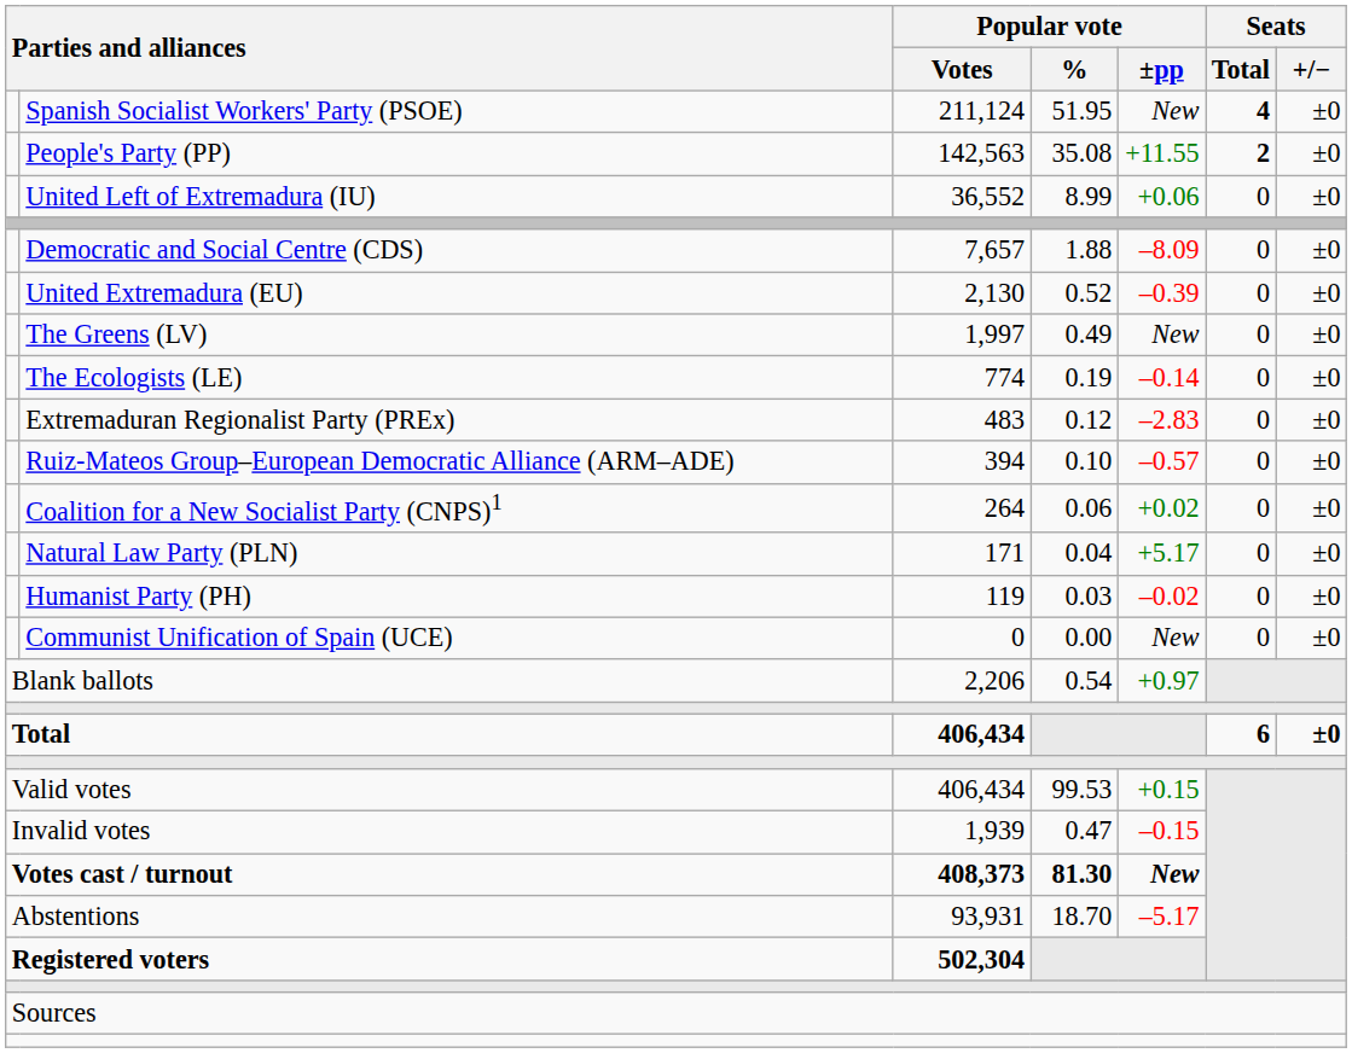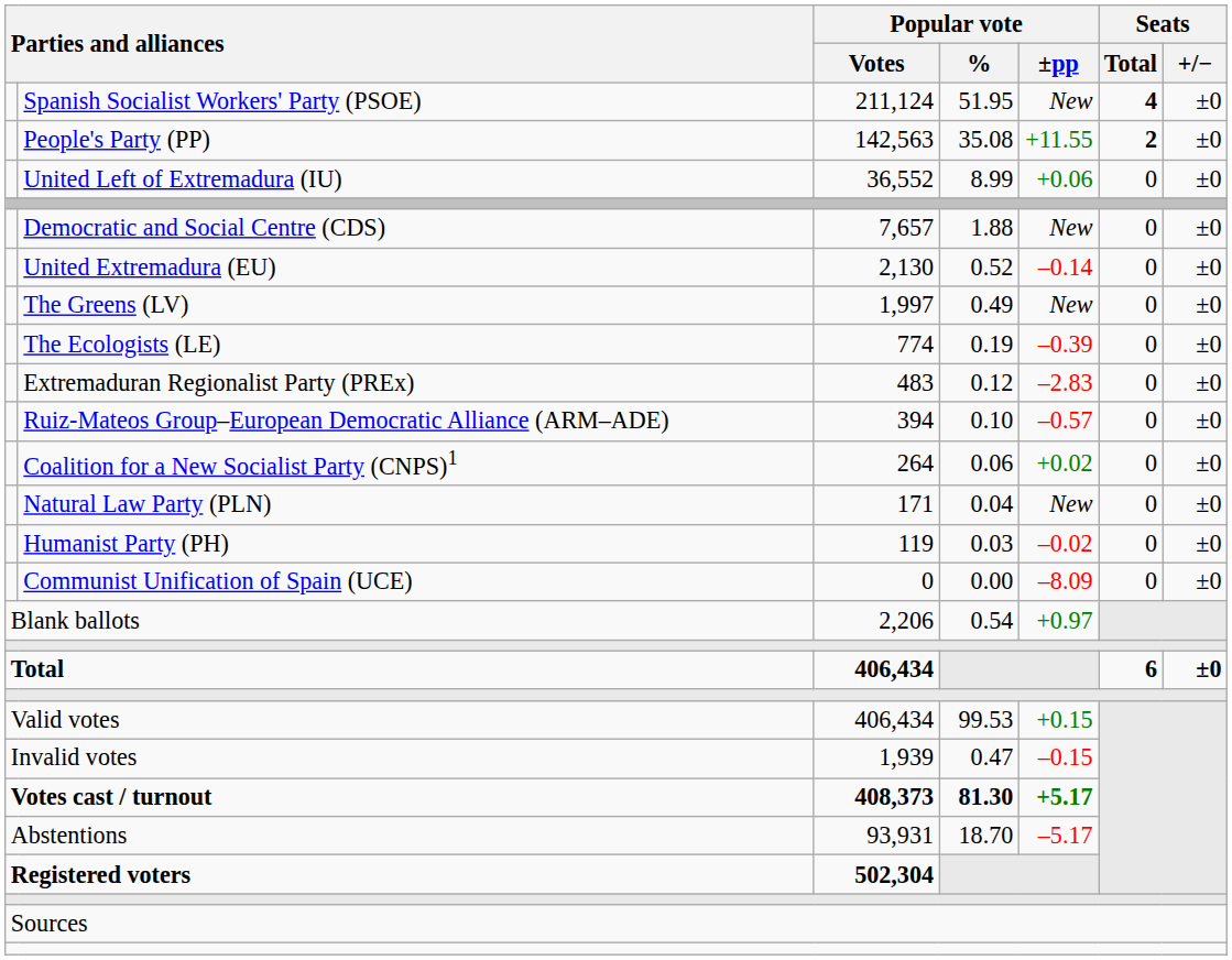Democratic and Social Centre (CDS) | Popular vote / ±pp: –8.09 -> New
United Extremadura (EU) | Popular vote / ±pp: –0.39 -> –0.14
The Ecologists (LE) | Popular vote / ±pp: –0.14 -> –0.39
Natural Law Party (PLN) | Popular vote / ±pp: +5.17 -> New
Communist Unification of Spain (UCE) | Popular vote / ±pp: New -> –8.09
Votes cast / turnout | Popular vote / ±pp: New -> +5.17
